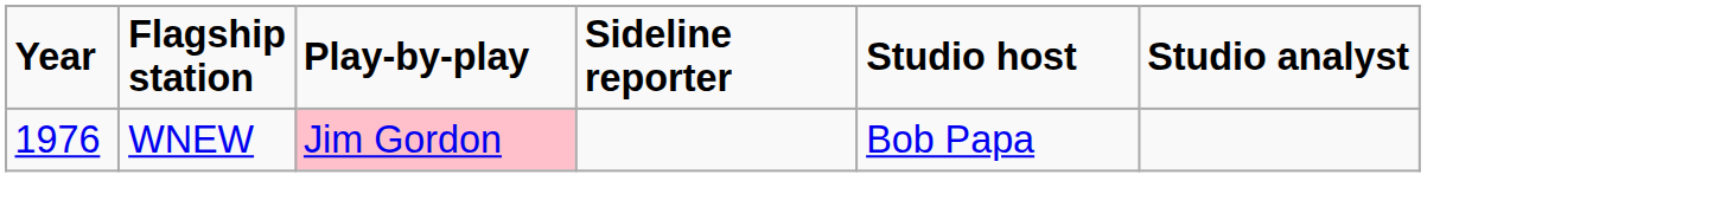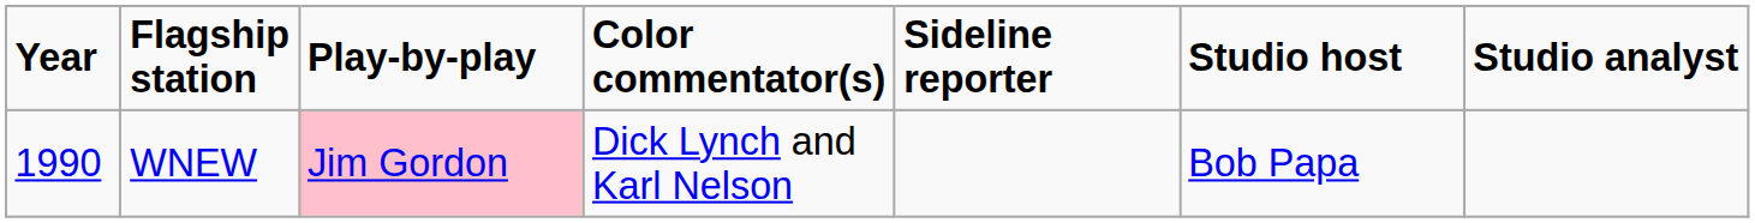+ column: Color commentator(s) | Dick Lynch and Karl Nelson
WNEW | Year: 1976 -> 1990
